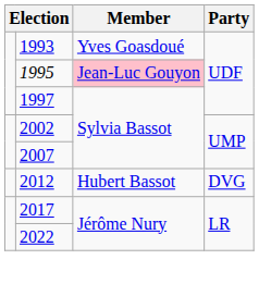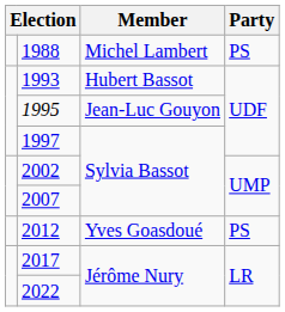+ row: 1988 | Michel Lambert | PS
1993 | Member: Yves Goasdoué -> Hubert Bassot
1995 | Member: pink background -> no background
2012 | Member: Hubert Bassot -> Yves Goasdoué
2012 | Party: DVG -> PS
